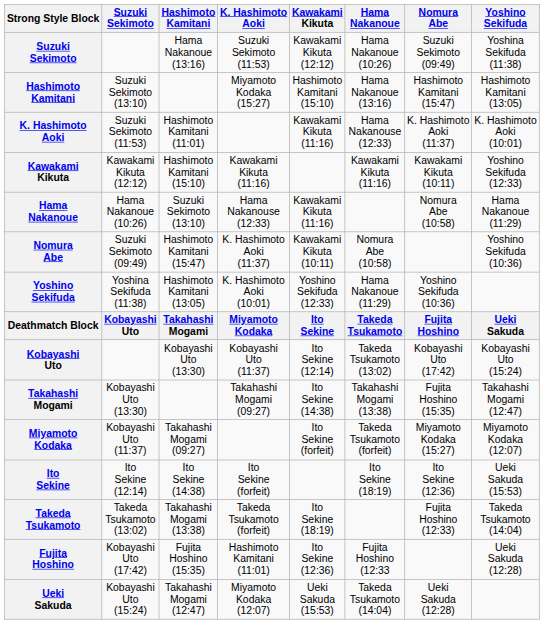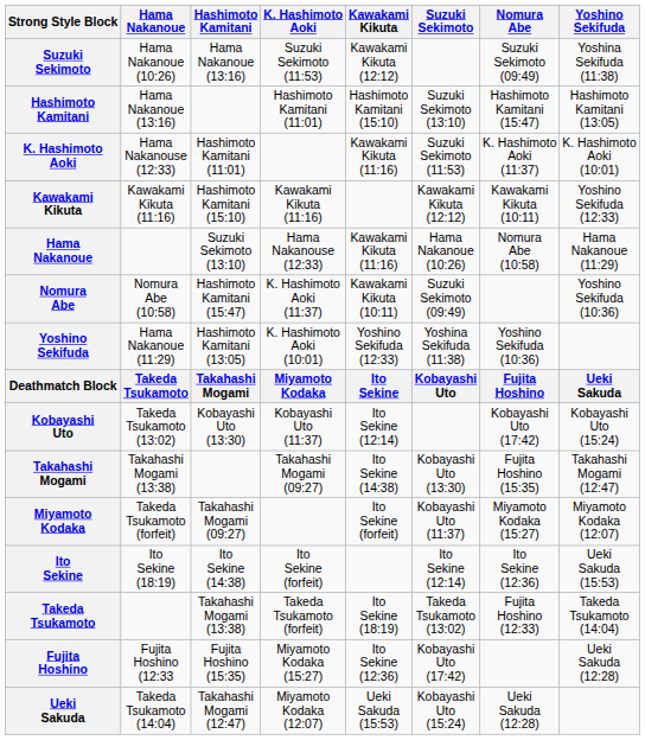columns swapped: Suzuki Sekimoto <-> Hama Nakanoue
row 3 | K. Hashimoto Aoki: Miyamoto Kodaka (15:27) -> Hashimoto Kamitani (11:01)
row 15 | K. Hashimoto Aoki: Hashimoto Kamitani (11:01) -> Miyamoto Kodaka (15:27)
